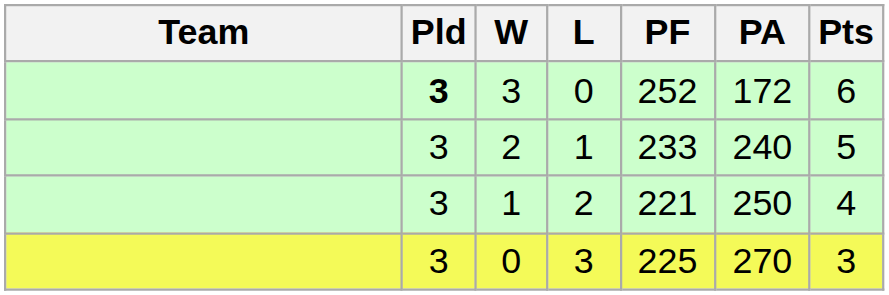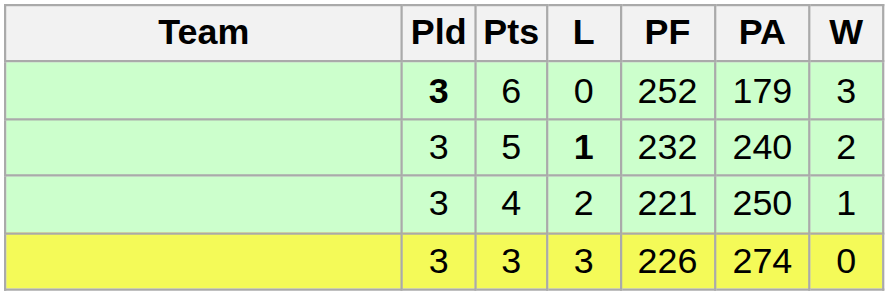columns swapped: W <-> Pts
row 2 | PA: 172 -> 179
row 3 | L: normal -> bold
row 3 | PF: 233 -> 232
row 5 | PF: 225 -> 226
row 5 | PA: 270 -> 274
